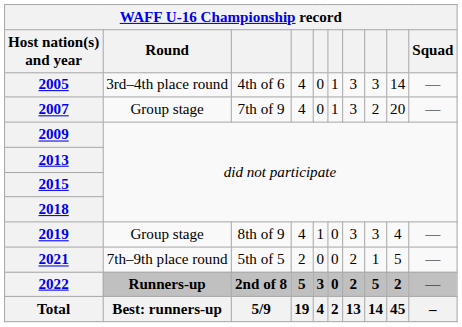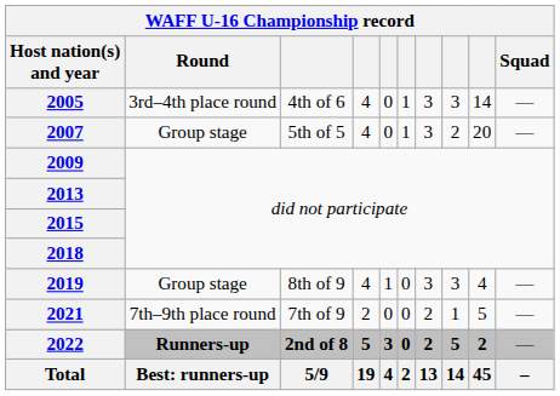2007 | column 3: 7th of 9 -> 5th of 5
2021 | column 3: 5th of 5 -> 7th of 9
